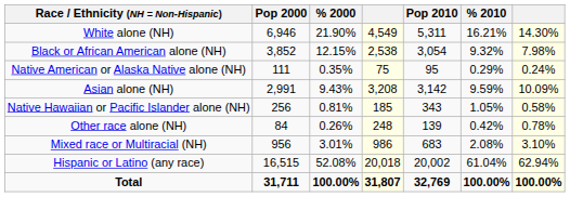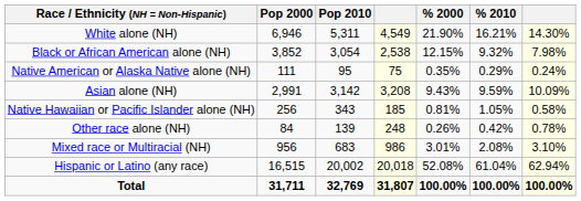columns swapped: Pop 2010 <-> % 2000
